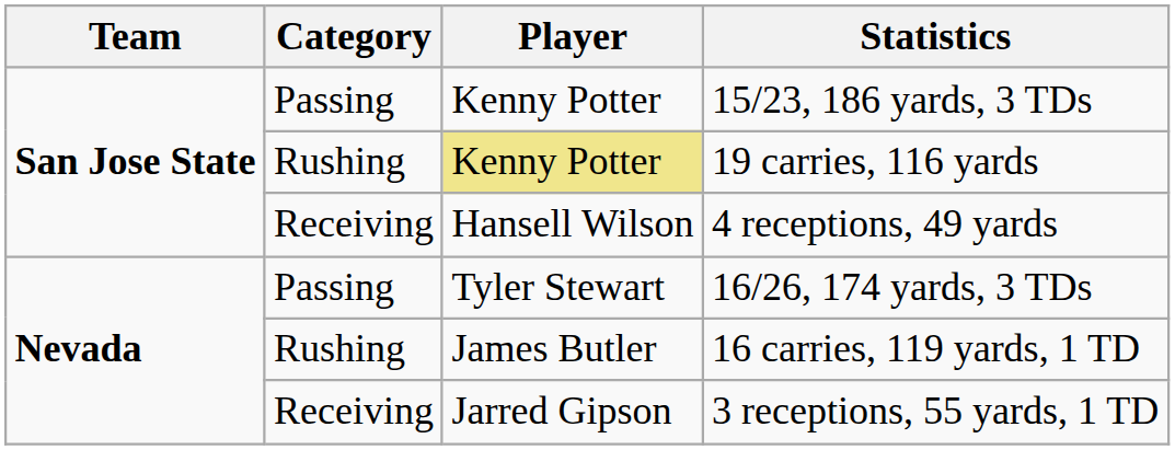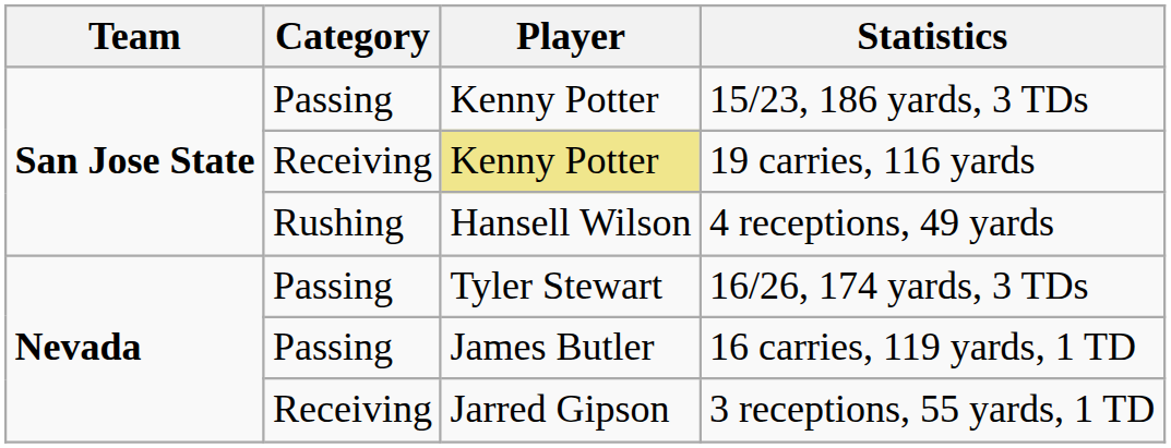19 carries, 116 yards | Category: Rushing -> Receiving
4 receptions, 49 yards | Category: Receiving -> Rushing
16 carries, 119 yards, 1 TD | Category: Rushing -> Passing
